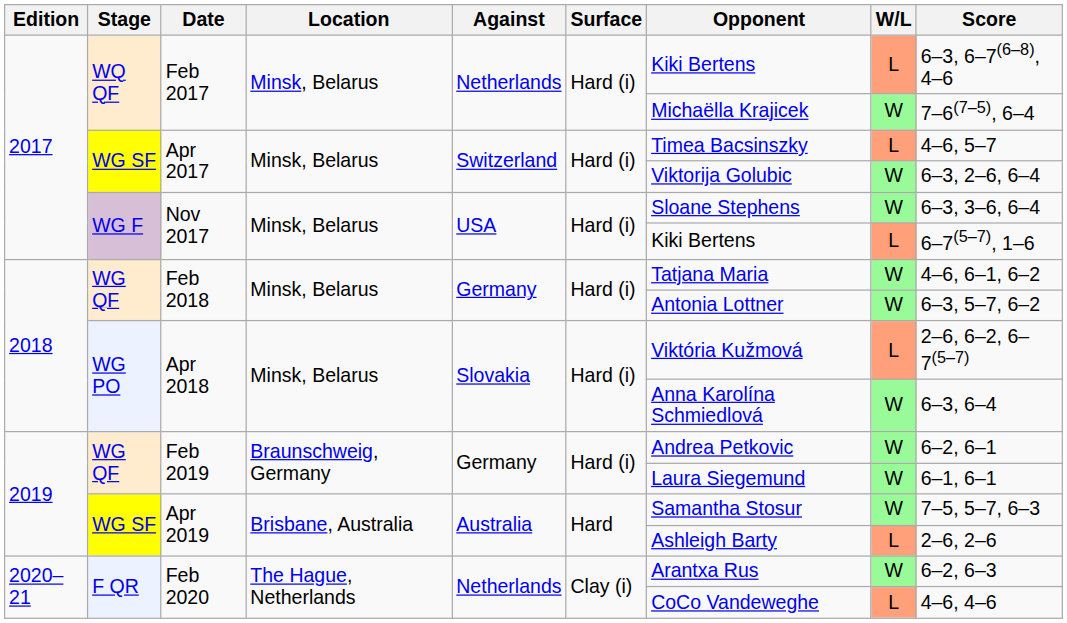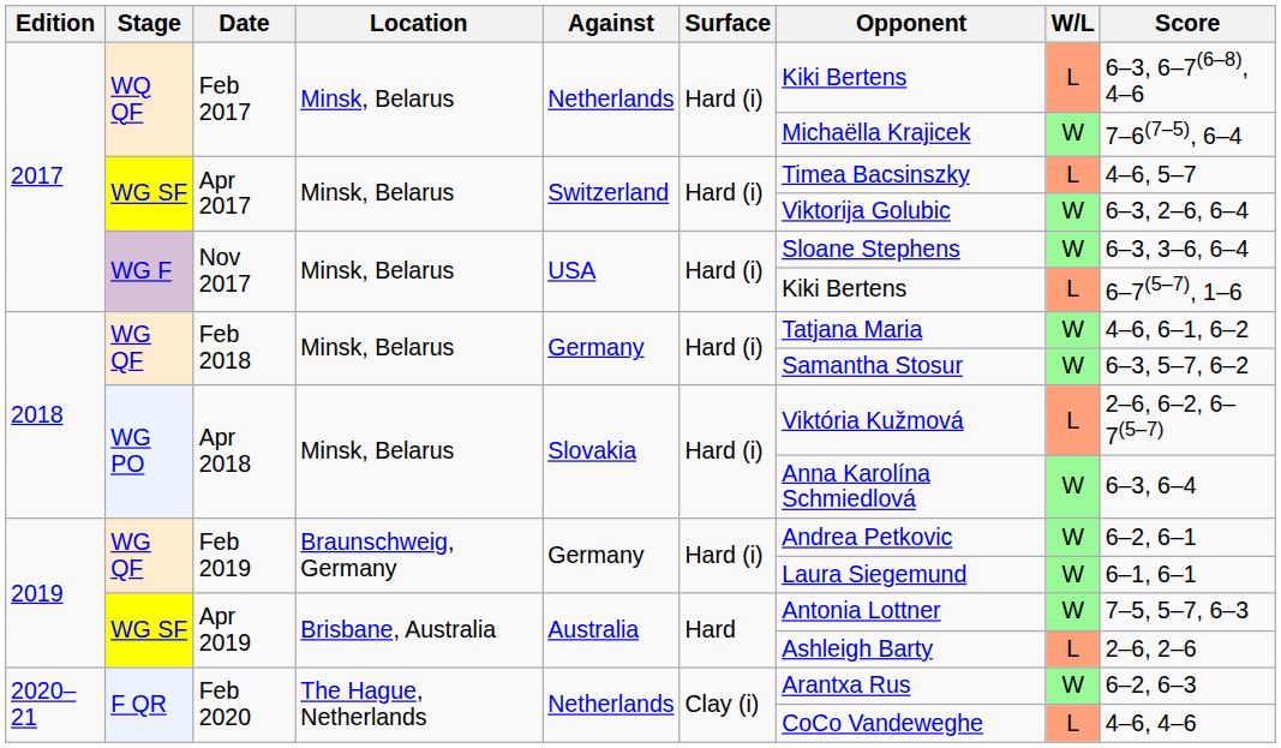row 9 | Opponent: Antonia Lottner -> Samantha Stosur
row 14 | Opponent: Samantha Stosur -> Antonia Lottner
